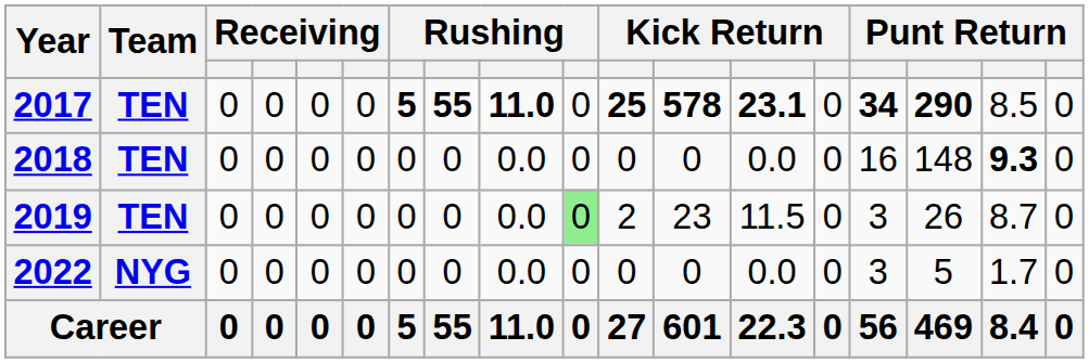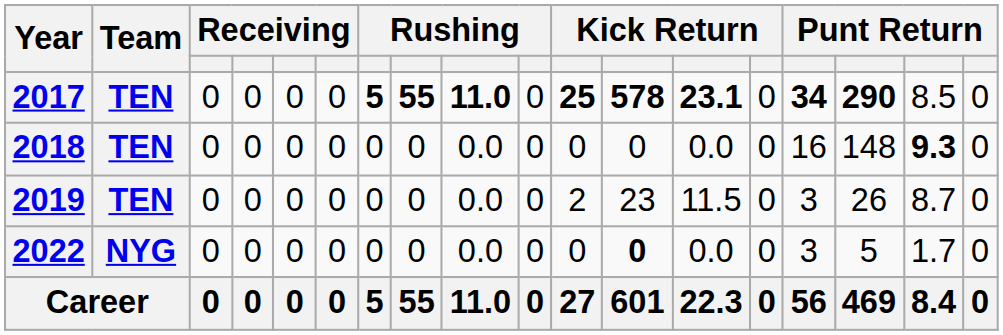2019 | column 10: lightgreen background -> no background
2022 | column 12: normal -> bold
